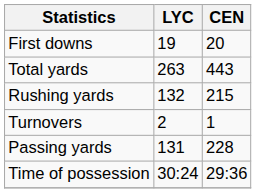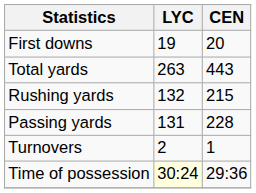rows swapped: Passing yards <-> Turnovers
Time of possession | LYC: no background -> lightyellow background
